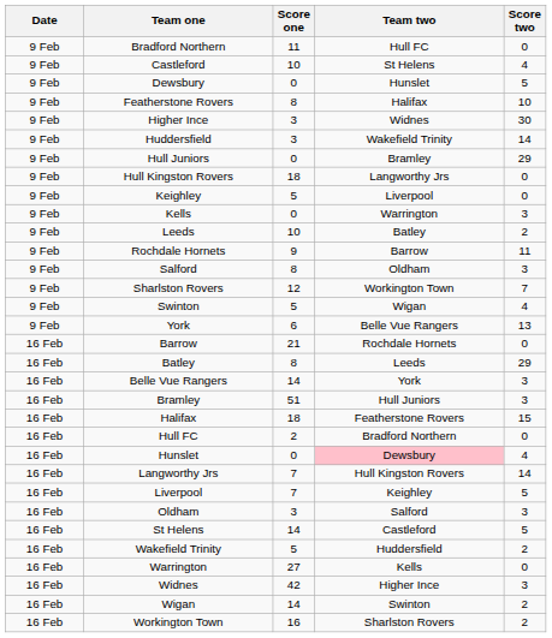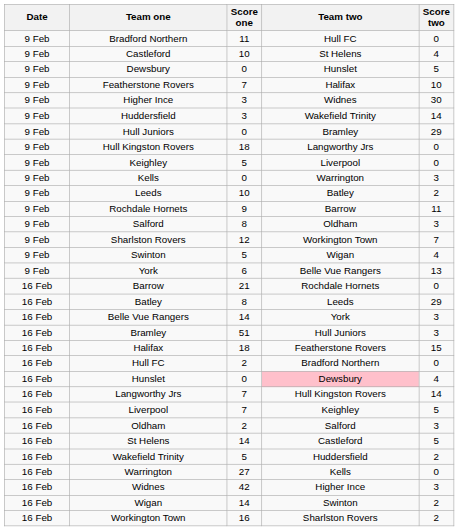row 5 | Score one: 8 -> 7
row 27 | Score one: 3 -> 2
